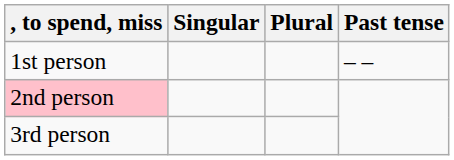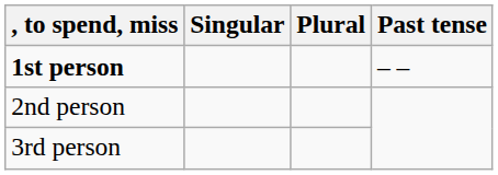1st person | , to spend, miss: normal -> bold
2nd person | , to spend, miss: pink background -> no background
